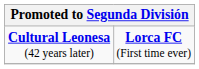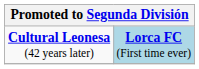Cultural Leonesa (42 years later) | column 2: no background -> lightblue background
